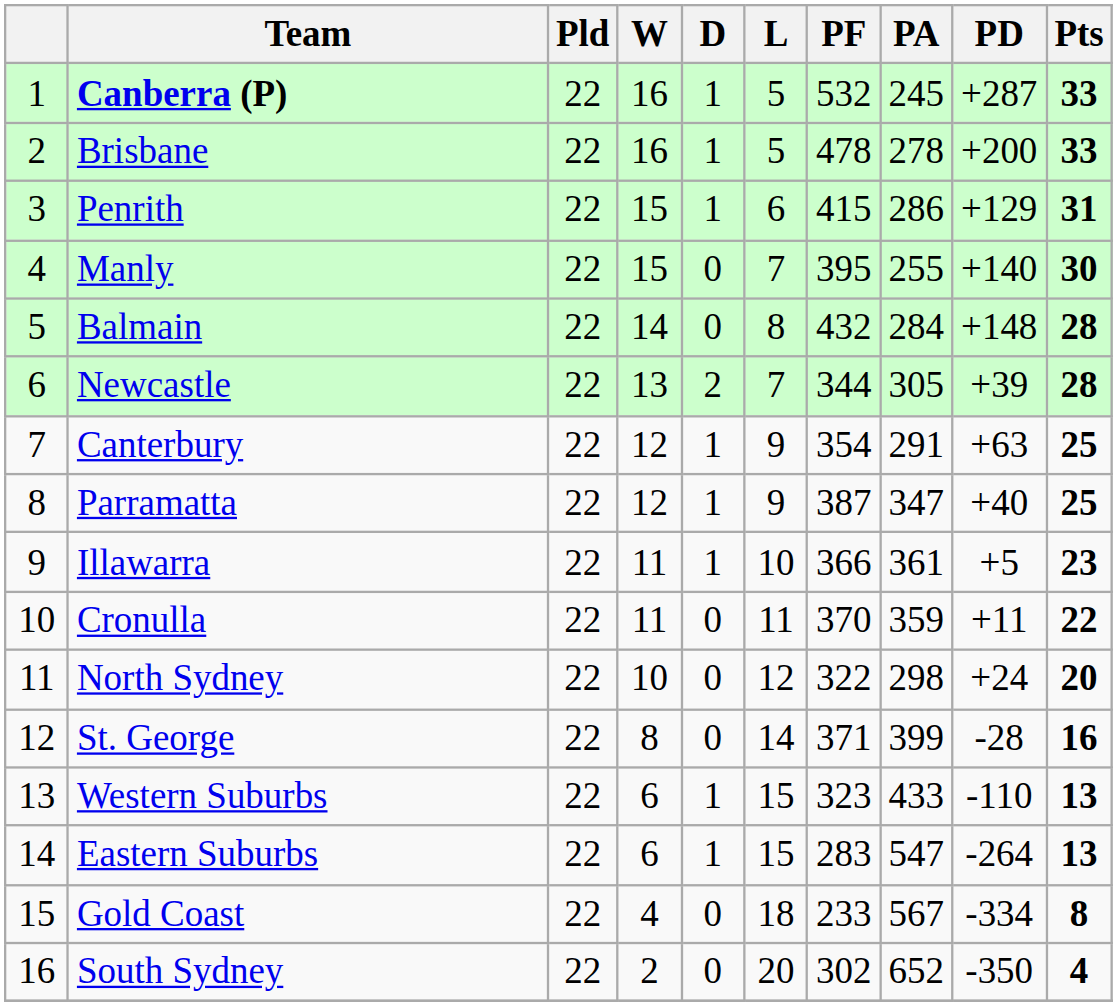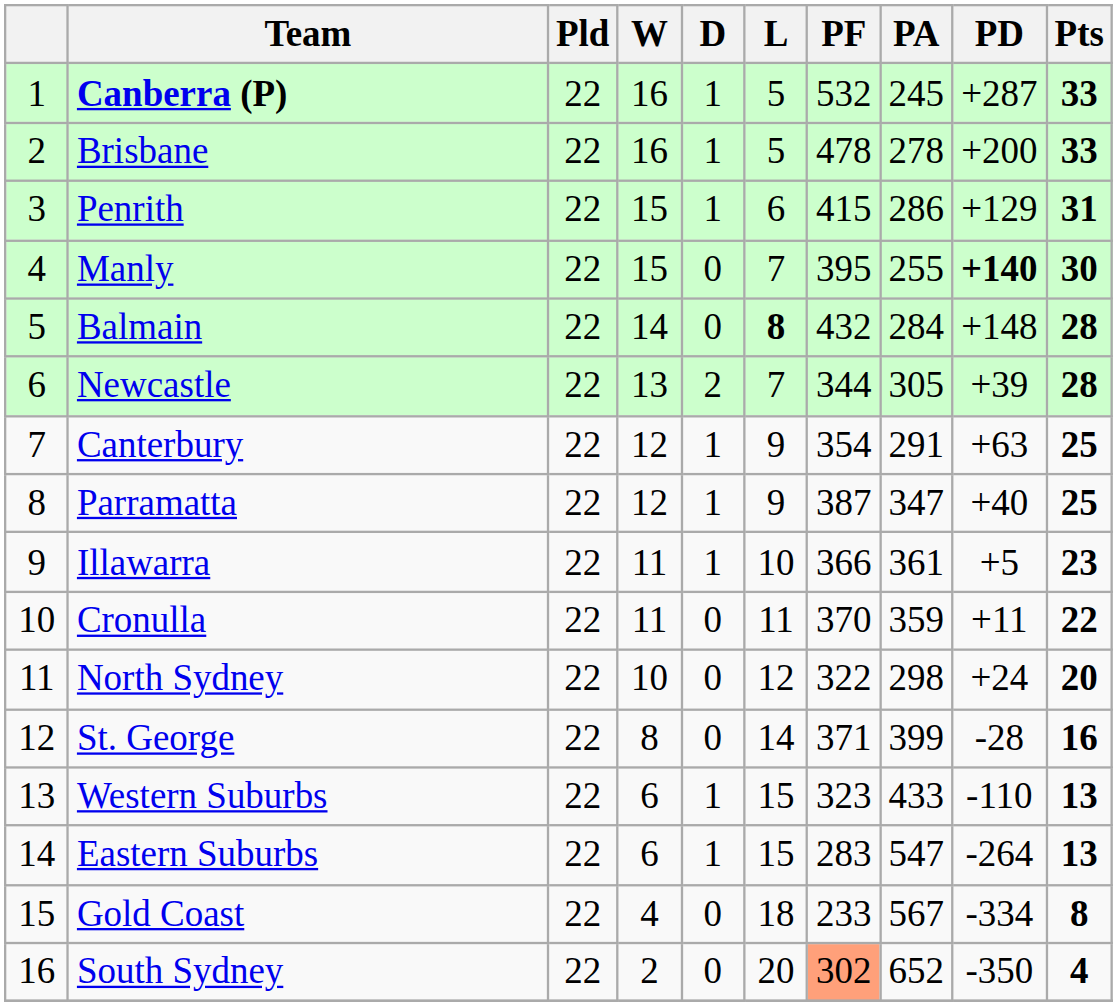Manly | PD: normal -> bold
Balmain | L: normal -> bold
South Sydney | PF: no background -> lightsalmon background
